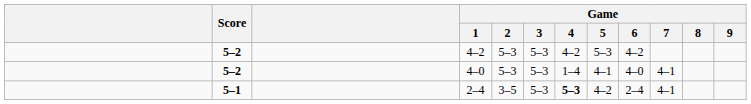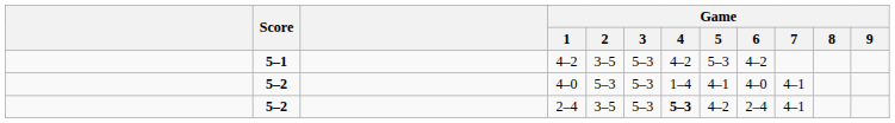row 3 | Score: 5–2 -> 5–1
row 3 | Game / 2: 5–3 -> 3–5
row 5 | Score: 5–1 -> 5–2
